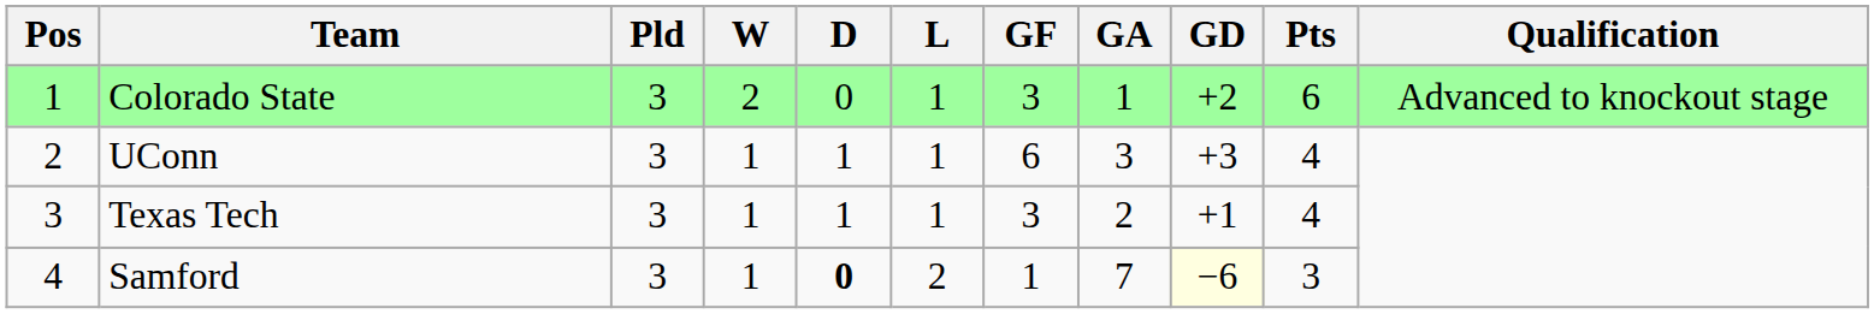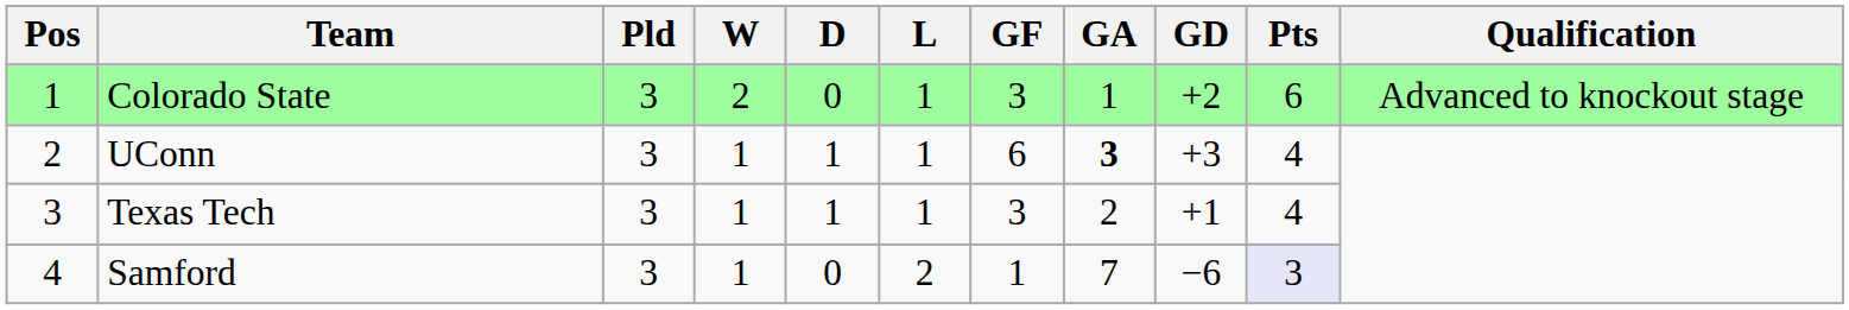UConn | GA: normal -> bold
Samford | D: bold -> normal
Samford | GD: lightyellow background -> no background
Samford | Pts: no background -> lavender background
